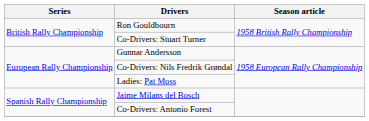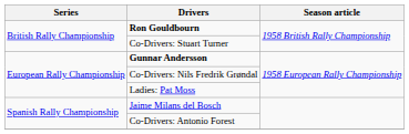Ron Gouldbourn | Drivers: normal -> bold
Gunnar Andersson | Drivers: normal -> bold
